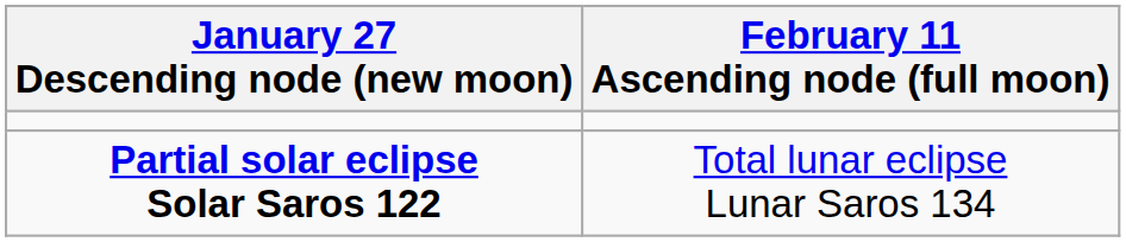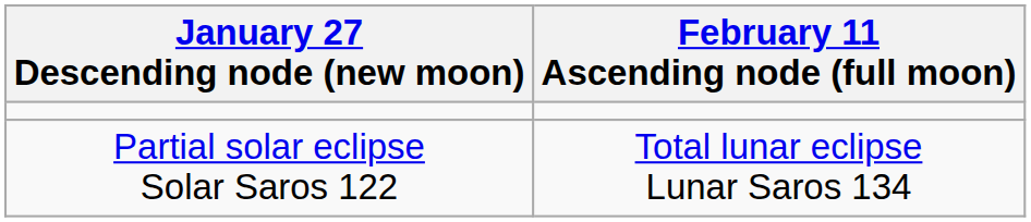row 3 | January 27 Descending node (new moon): bold -> normal
